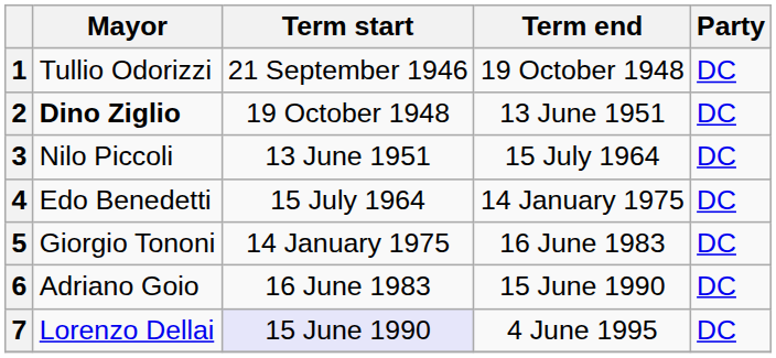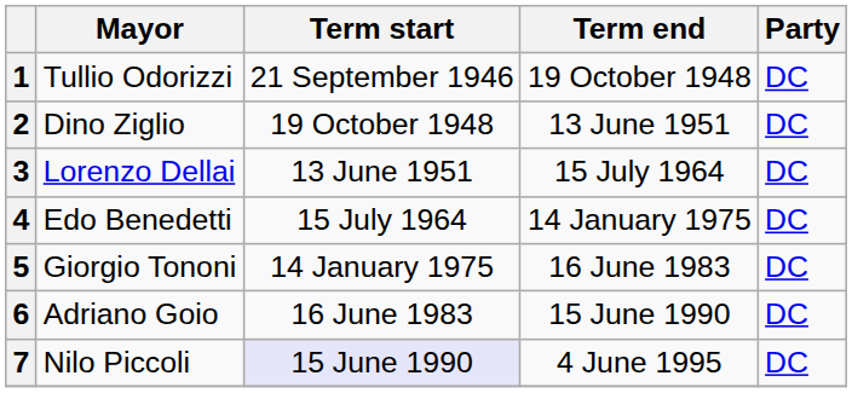2 | Mayor: bold -> normal
3 | Mayor: Nilo Piccoli -> Lorenzo Dellai
7 | Mayor: Lorenzo Dellai -> Nilo Piccoli
